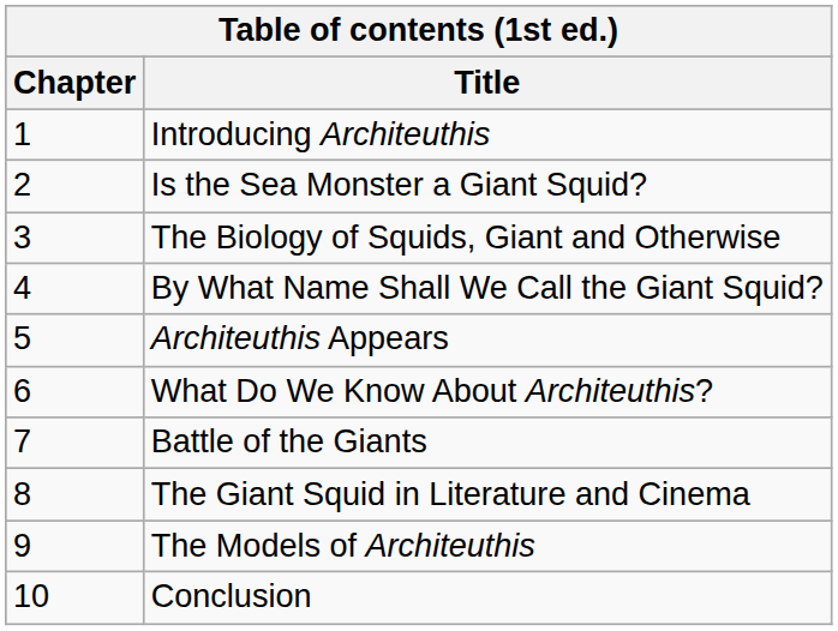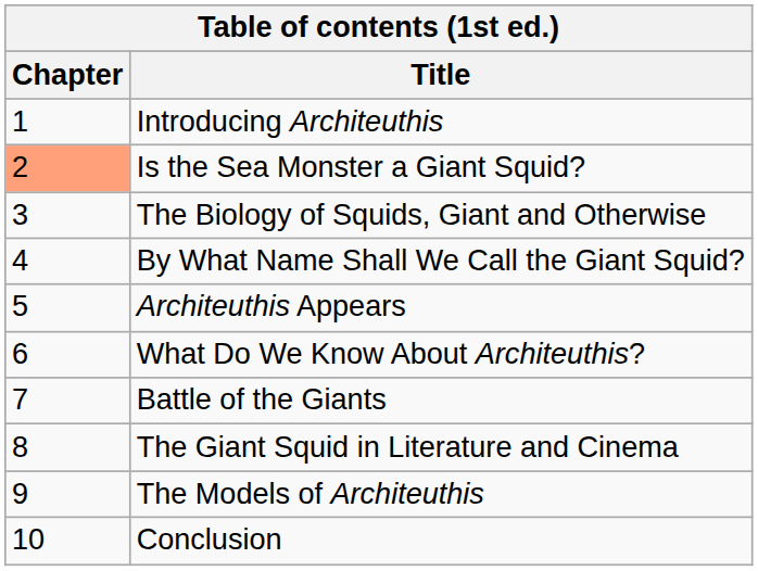Is the Sea Monster a Giant Squid? | Chapter: no background -> lightsalmon background
